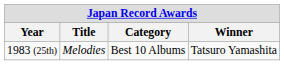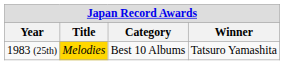1983 (25th) | Title: no background -> gold background
